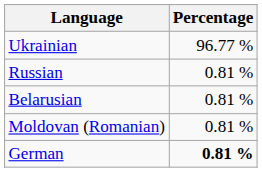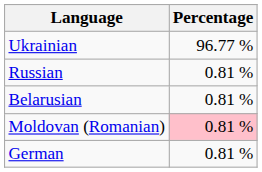Moldovan (Romanian) | Percentage: no background -> pink background
German | Percentage: bold -> normal
